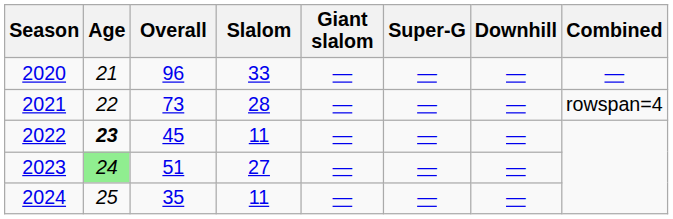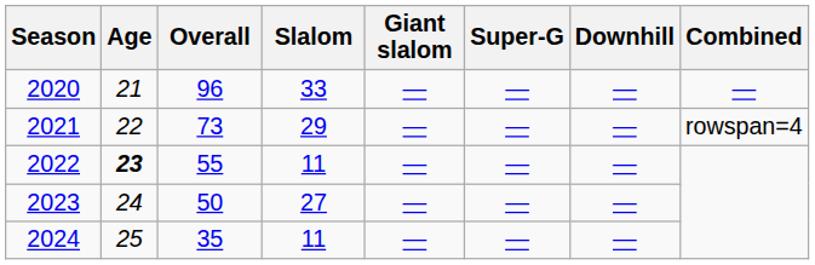2021 | Slalom: 28 -> 29
2022 | Overall: 45 -> 55
2023 | Age: lightgreen background -> no background
2023 | Overall: 51 -> 50
